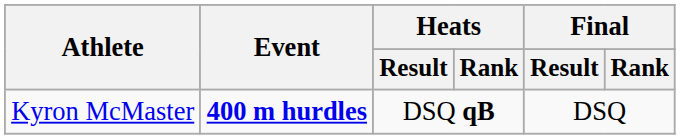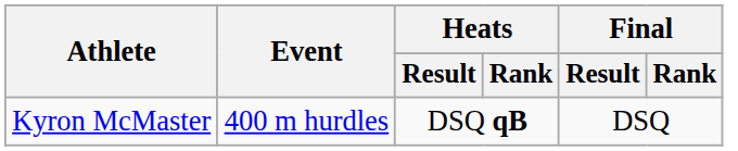Kyron McMaster | Event: bold -> normal
